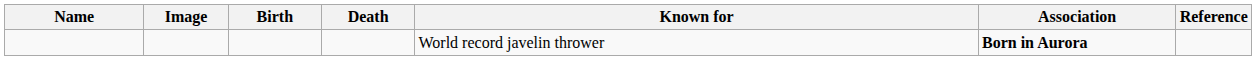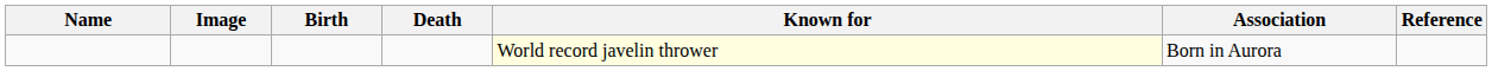row 2 | Known for: no background -> lightyellow background
row 2 | Association: bold -> normal
